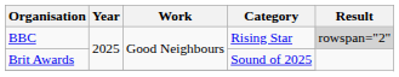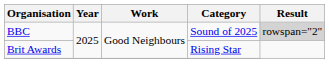BBC | Category: Rising Star -> Sound of 2025
Brit Awards | Category: Sound of 2025 -> Rising Star
